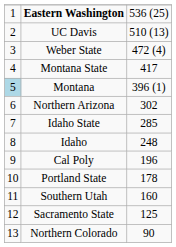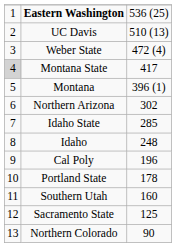Montana State | column 1: no background -> lightgrey background
Montana | column 1: lightblue background -> no background
